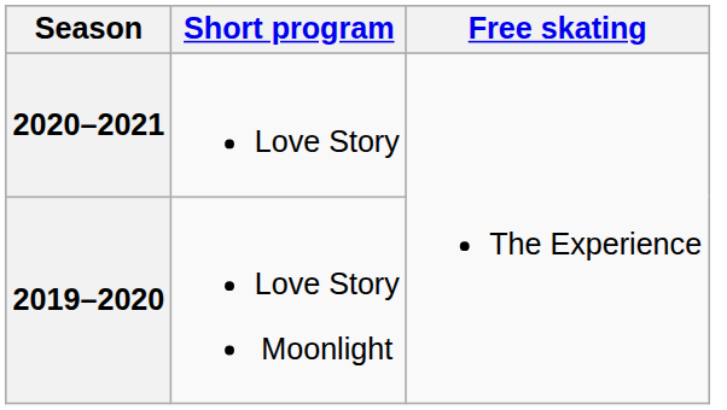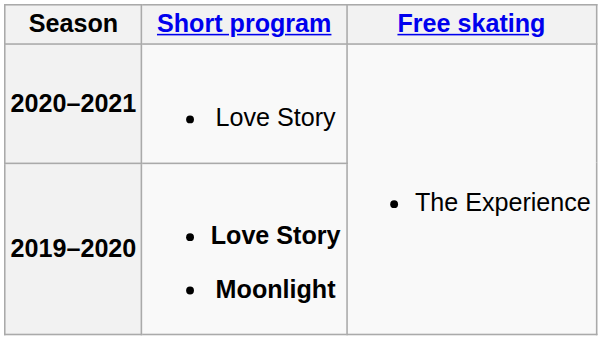2019–2020 | Short program: normal -> bold
